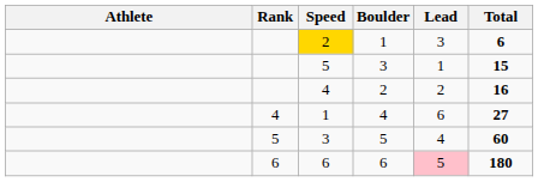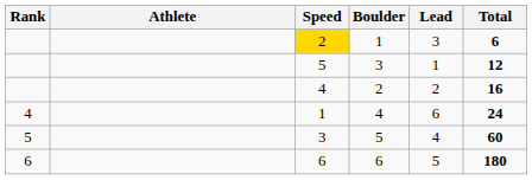columns swapped: Rank <-> Athlete
row 3 | Total: 15 -> 12
row 5 | Total: 27 -> 24
row 7 | Lead: pink background -> no background
